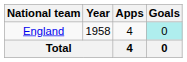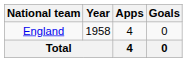England | Goals: paleturquoise background -> no background
